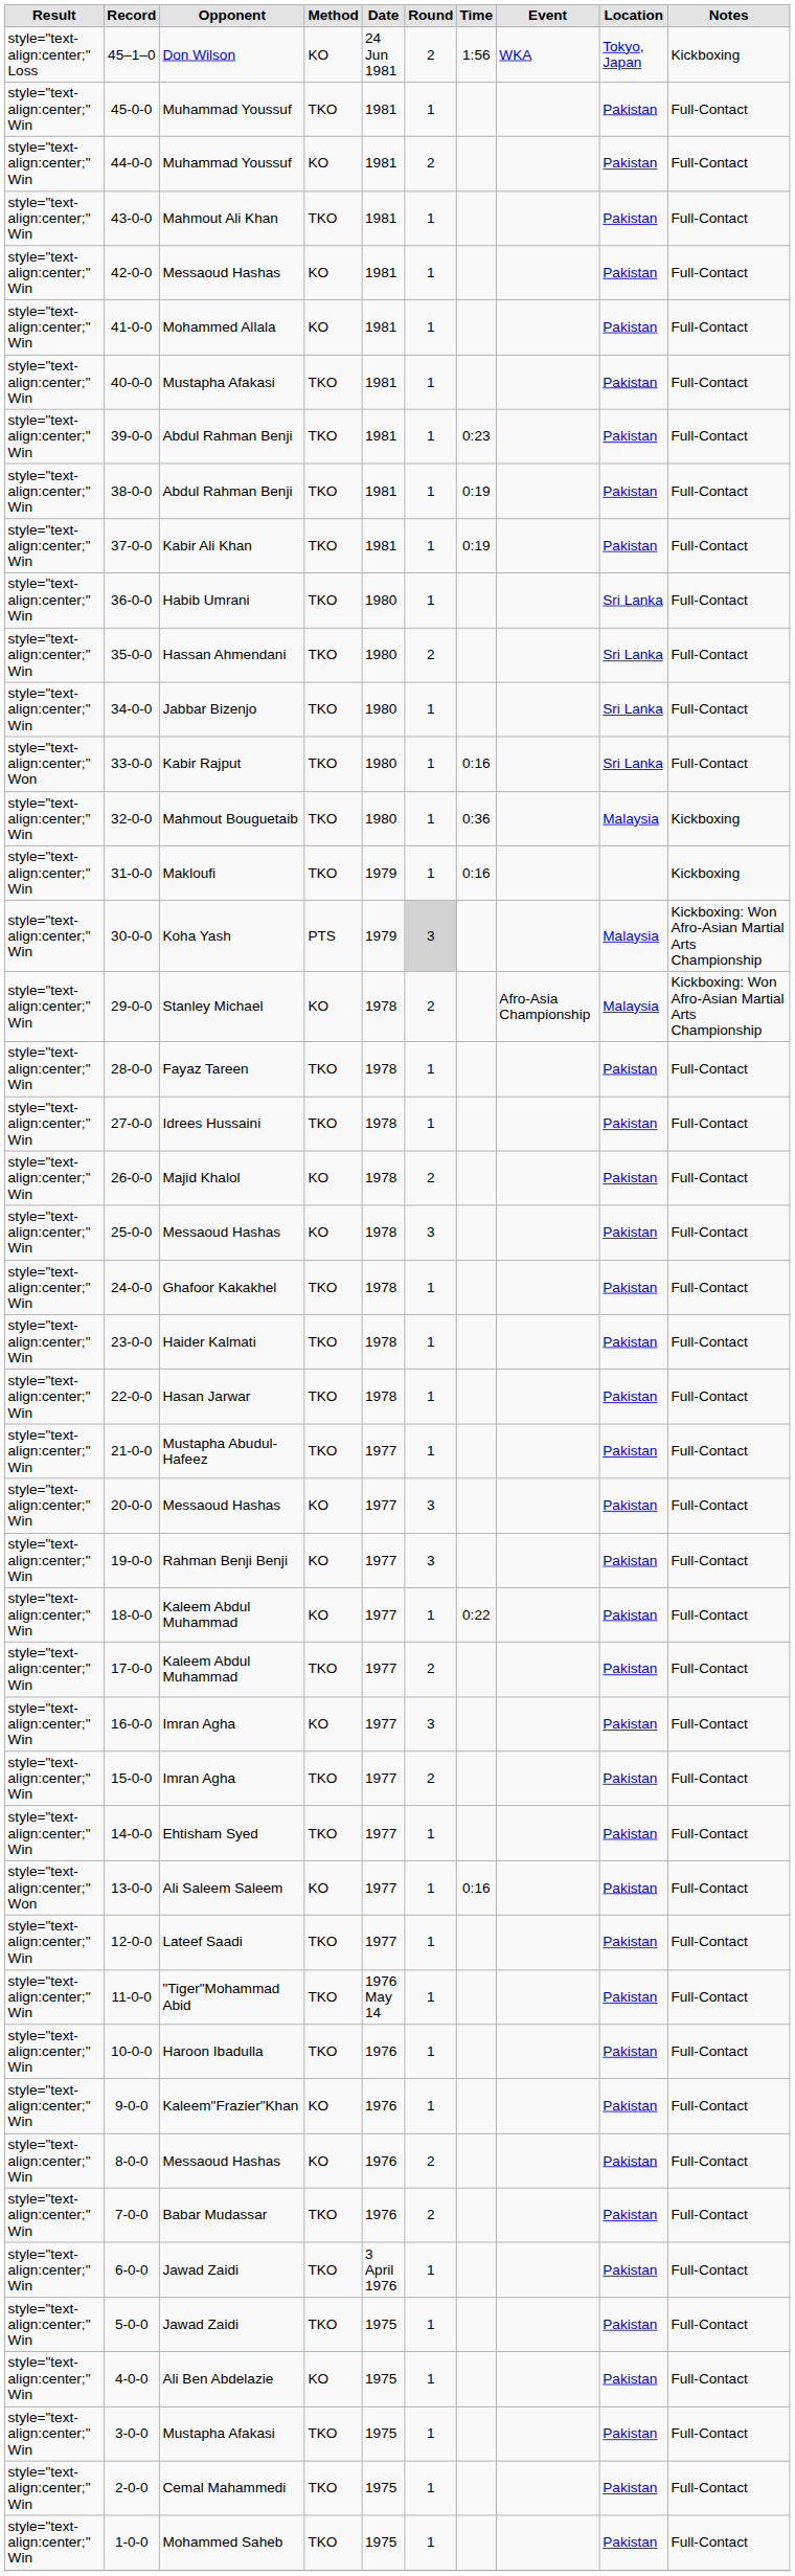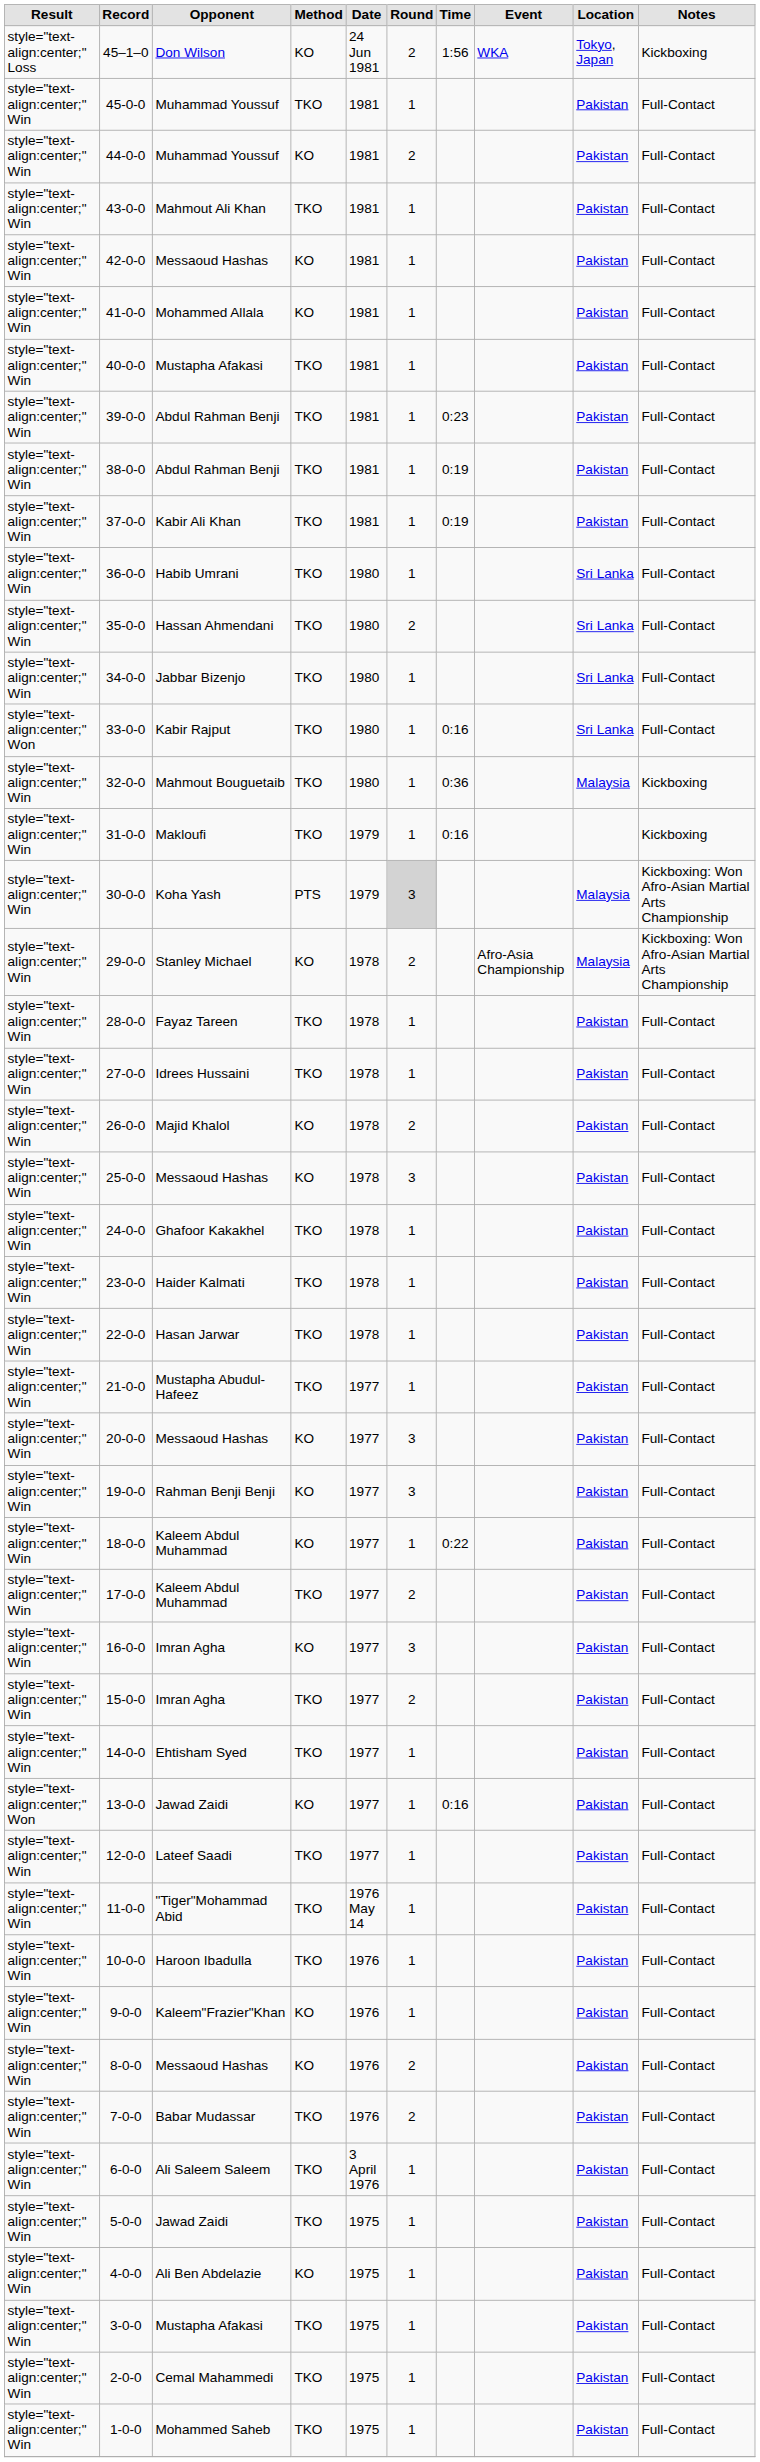13-0-0 | Opponent: Ali Saleem Saleem -> Jawad Zaidi
6-0-0 | Opponent: Jawad Zaidi -> Ali Saleem Saleem
